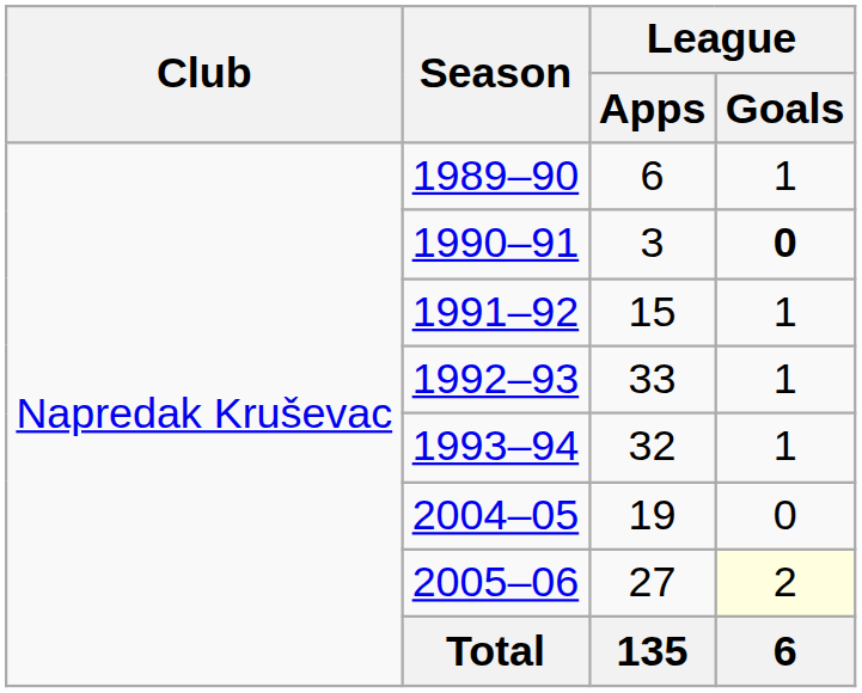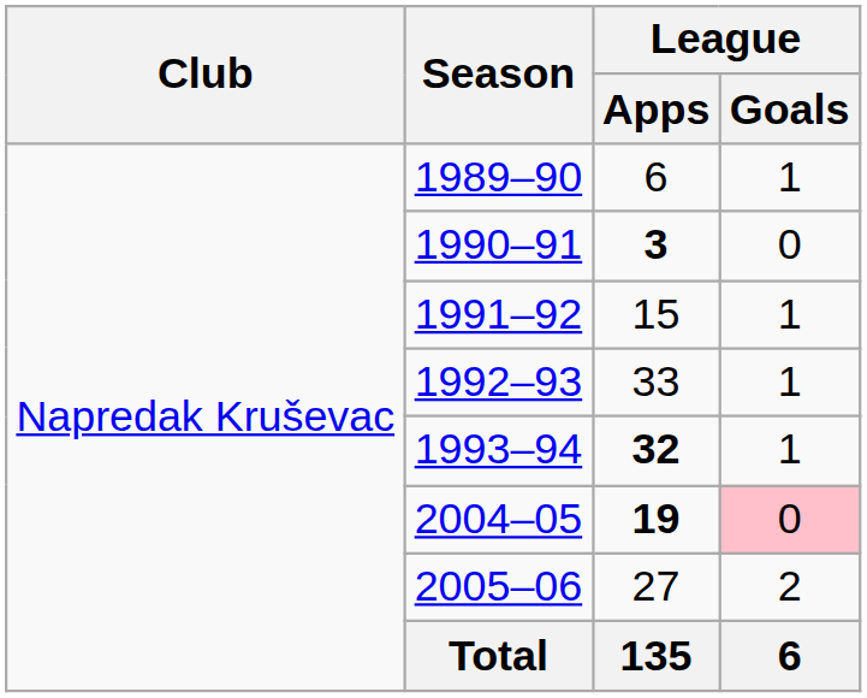1990–91 | League / Apps: normal -> bold
1990–91 | League / Goals: bold -> normal
1993–94 | League / Apps: normal -> bold
2004–05 | League / Apps: normal -> bold
2004–05 | League / Goals: no background -> pink background
2005–06 | League / Goals: lightyellow background -> no background
